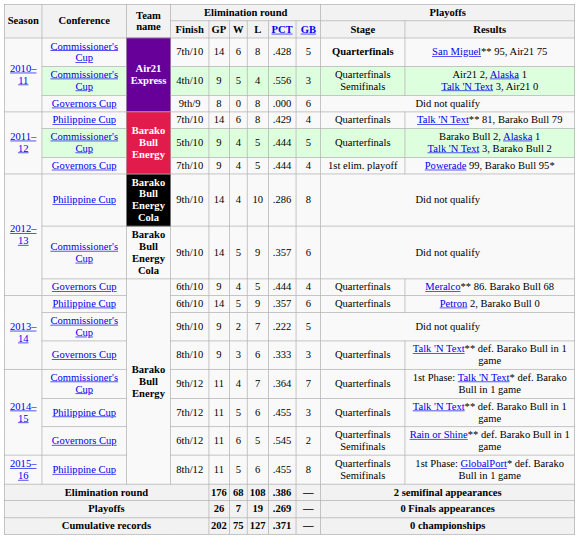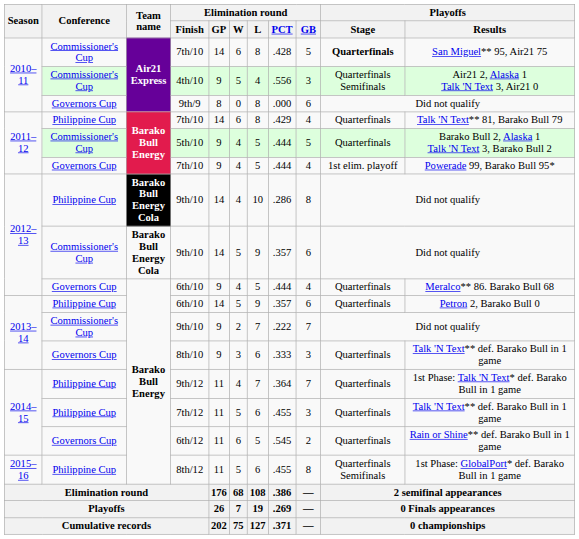2013–14 / 9th/10 | Elimination round / GB: 5 -> 7
9th/12 | Conference: Commissioner's Cup -> Philippine Cup
6th/12 | Playoffs / Stage: Quarterfinals Semifinals -> Quarterfinals
